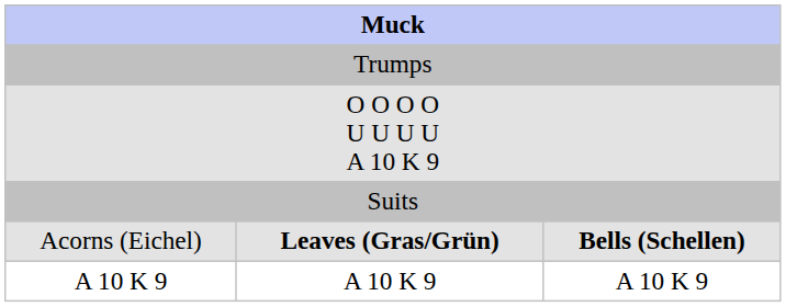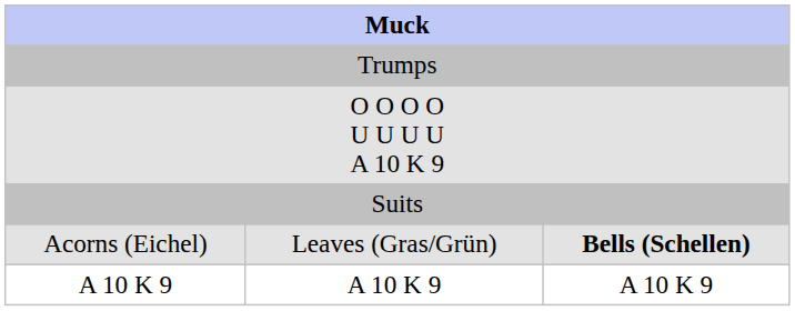Acorns (Eichel) | column 2: bold -> normal
